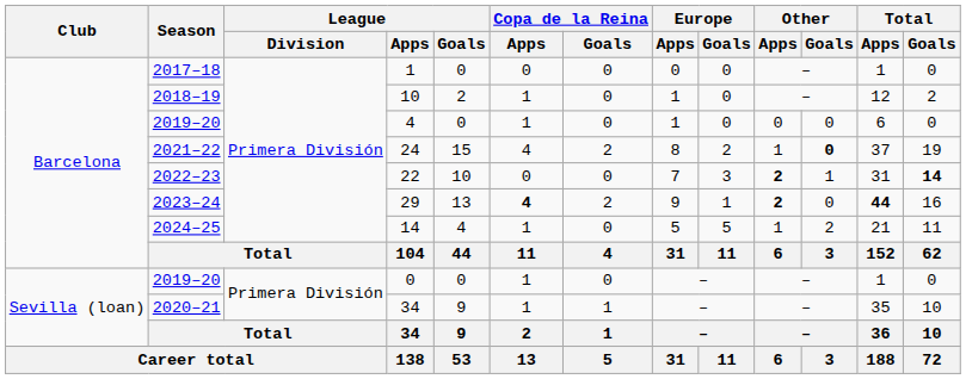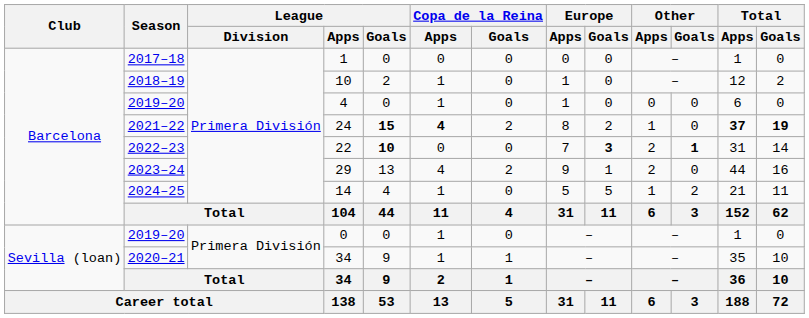24 | League / Goals: normal -> bold
24 | Copa de la Reina / Apps: normal -> bold
24 | Other / Goals: bold -> normal
24 | Total / Apps: normal -> bold
24 | Total / Goals: normal -> bold
22 | League / Goals: normal -> bold
22 | Europe / Goals: normal -> bold
22 | Other / Apps: bold -> normal
22 | Other / Goals: normal -> bold
22 | Total / Goals: bold -> normal
29 | Copa de la Reina / Apps: bold -> normal
29 | Other / Apps: bold -> normal
29 | Total / Apps: bold -> normal
